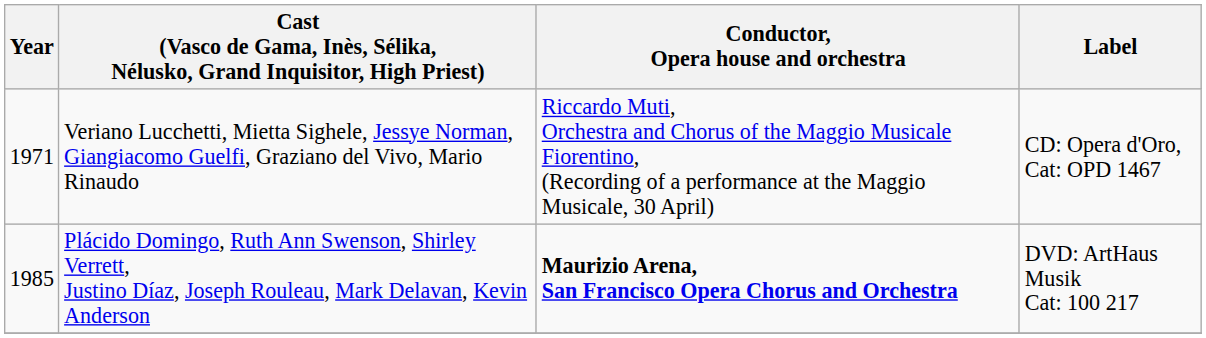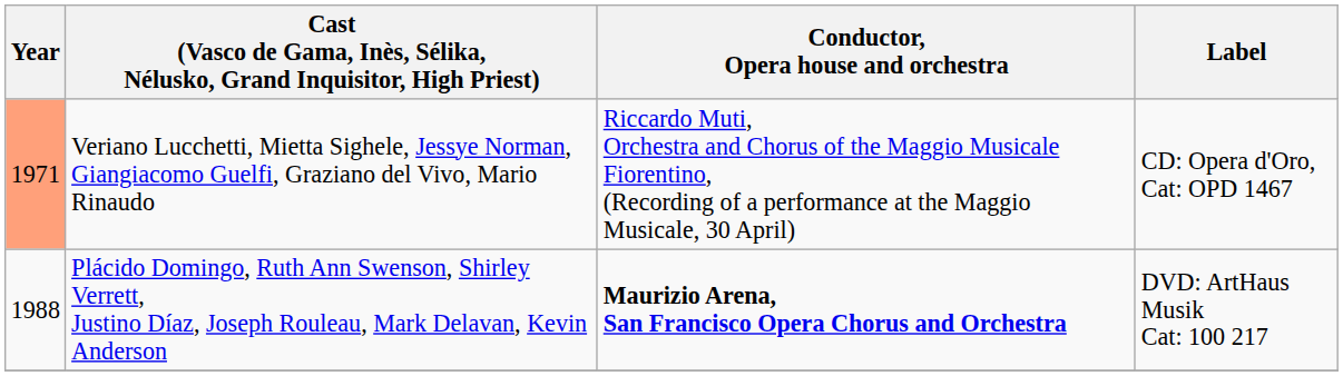row 2 | Year: no background -> lightsalmon background
row 3 | Year: 1985 -> 1988
